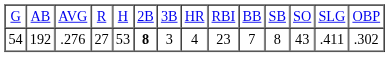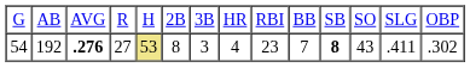54 | column 3: normal -> bold
54 | column 5: no background -> khaki background
54 | column 6: bold -> normal
54 | column 11: normal -> bold
